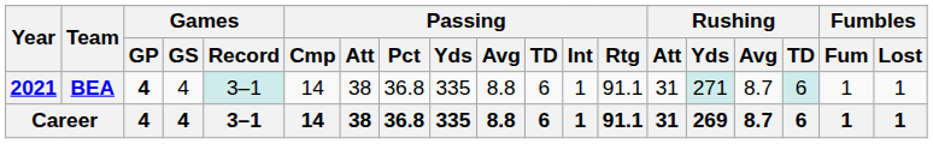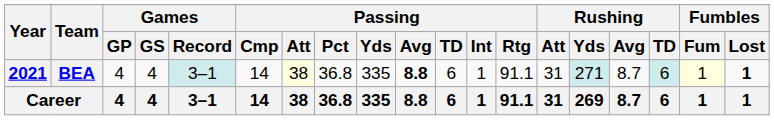BEA | Games / GP: bold -> normal
BEA | Passing / Att: no background -> lightyellow background
BEA | Passing / Avg: normal -> bold
BEA | Fumbles / Fum: no background -> lightyellow background
BEA | Fumbles / Lost: normal -> bold
